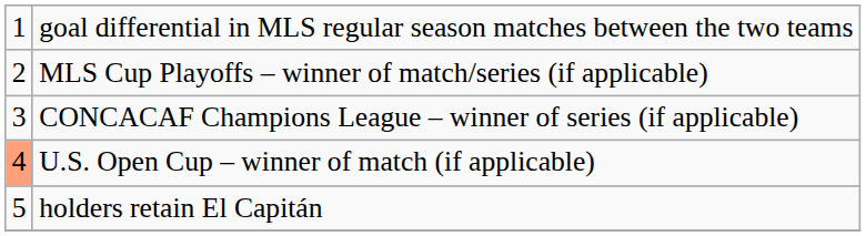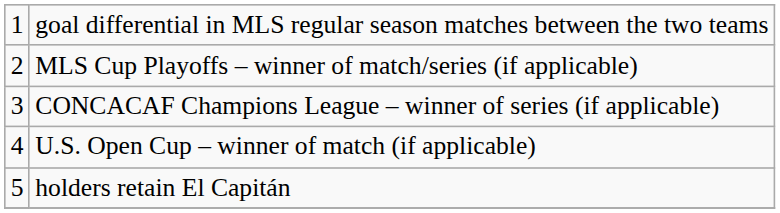U.S. Open Cup – winner of match (if applicable) | column 1: lightsalmon background -> no background
